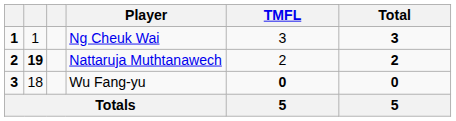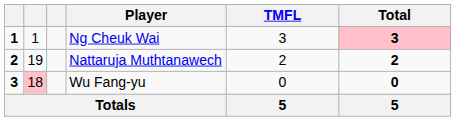Ng Cheuk Wai | Total: no background -> pink background
Nattaruja Muthtanawech | column 2: bold -> normal
Wu Fang-yu | column 2: no background -> pink background
Wu Fang-yu | TMFL: bold -> normal
